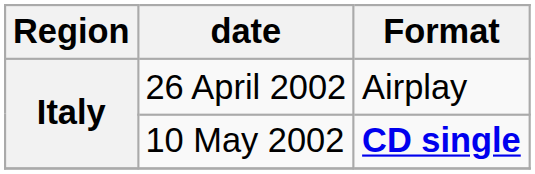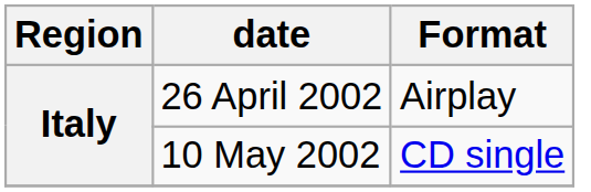10 May 2002 | Format: bold -> normal
